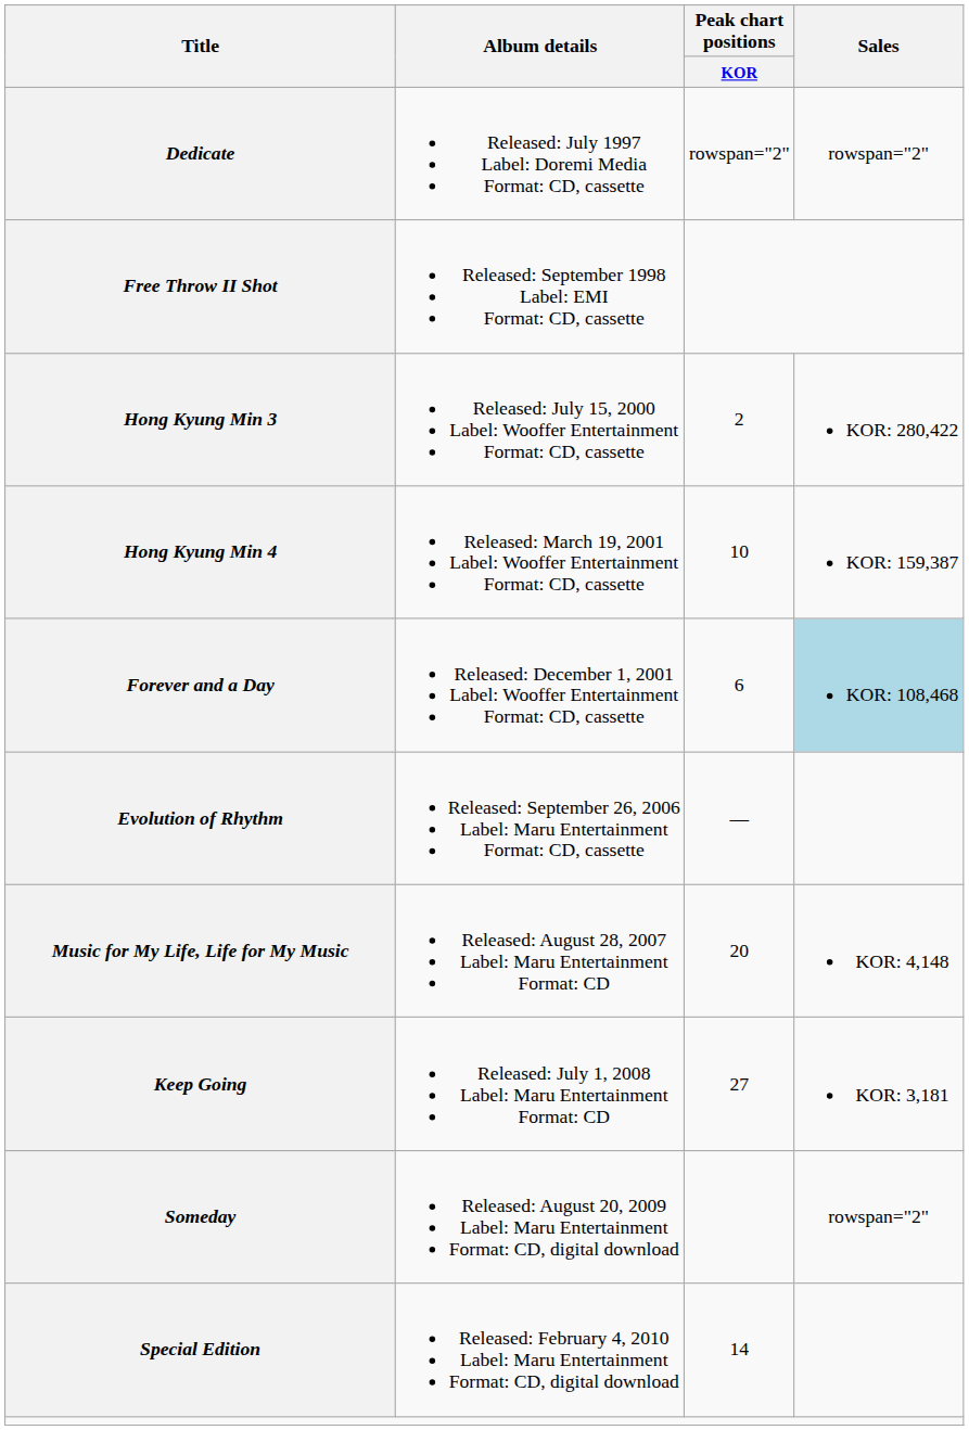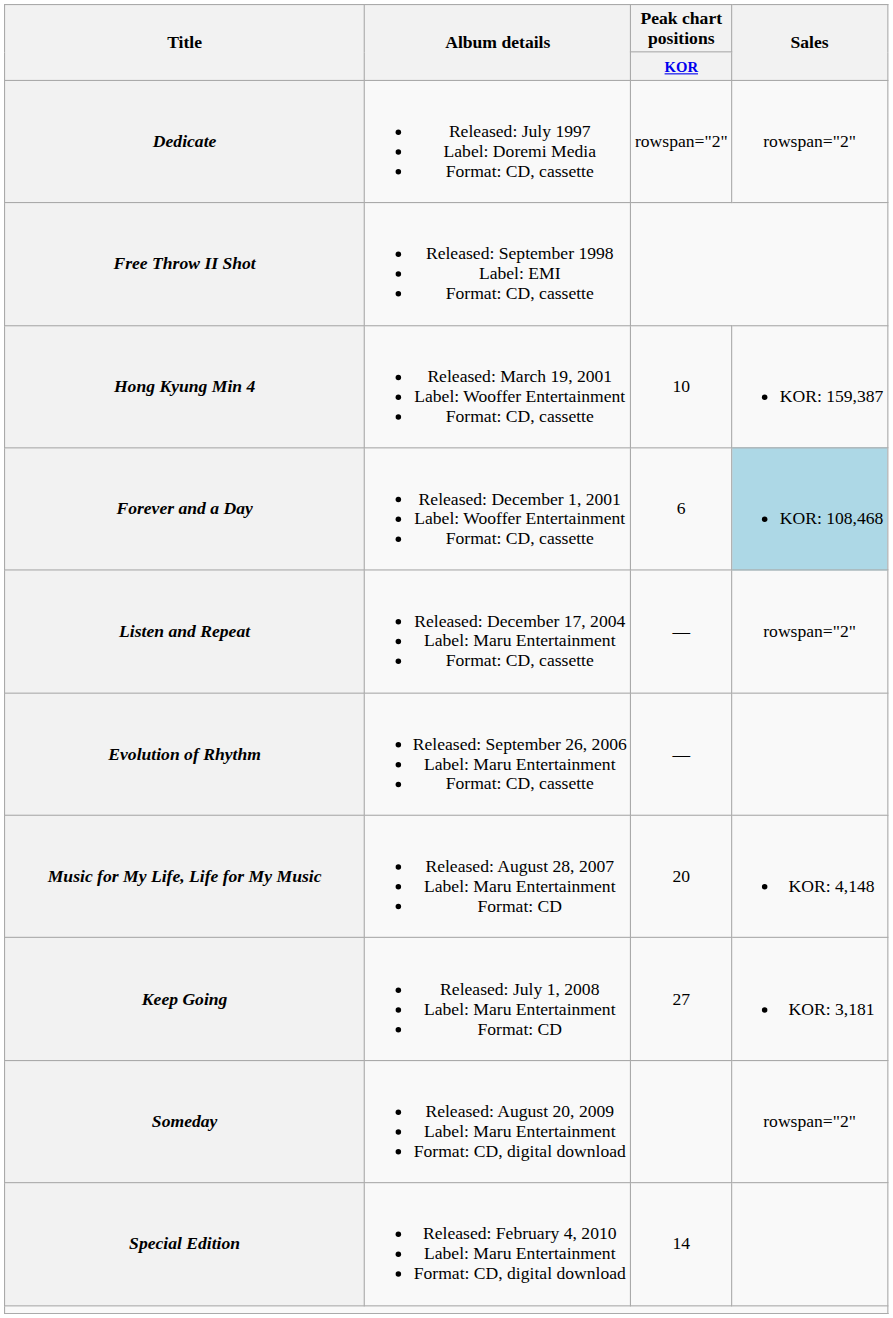- row: Hong Kyung Min 3 | Released: July 15, 2000 Label: Wooffer Entertainment Format: CD, cassette | 2 | KOR: 280,422
+ row: Listen and Repeat | Released: December 17, 2004 Label: Maru Entertainment Format: CD, cassette | — | rowspan="2"
